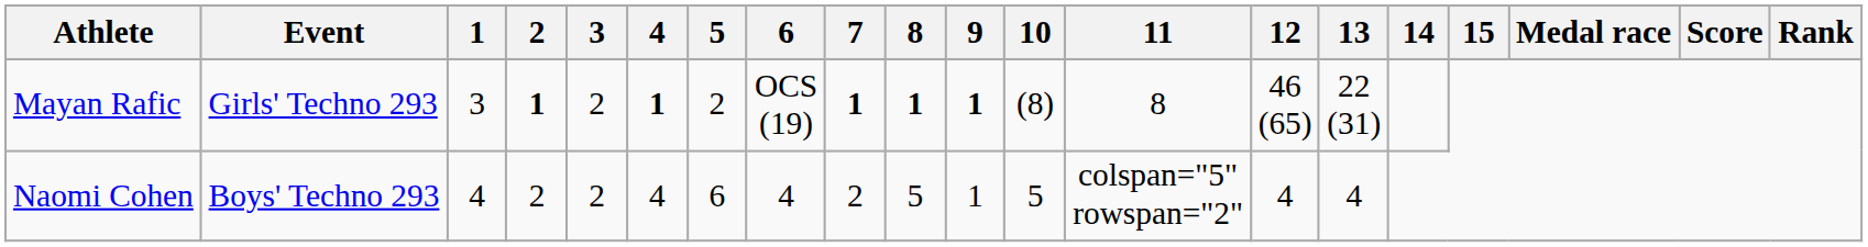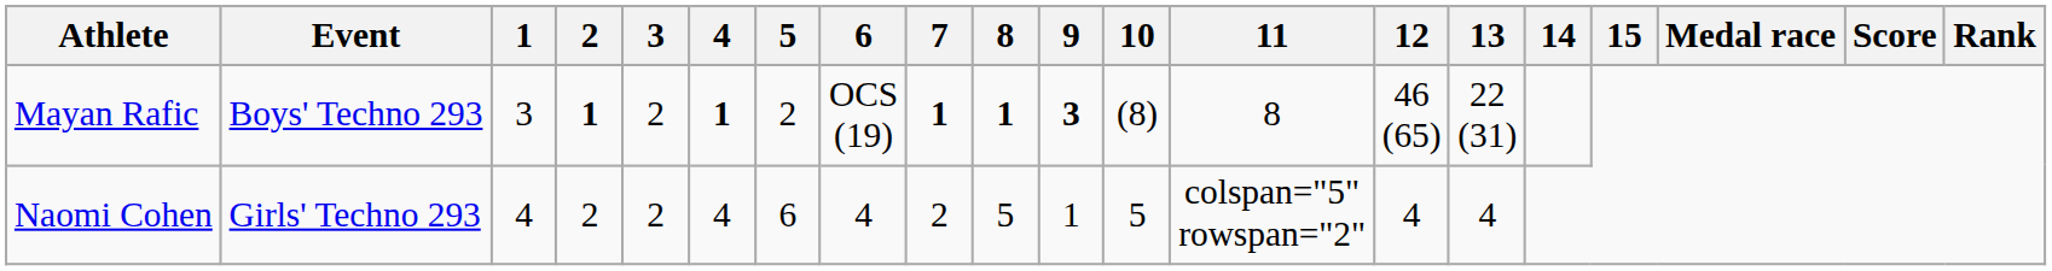Mayan Rafic | Event: Girls' Techno 293 -> Boys' Techno 293
Mayan Rafic | 9: 1 -> 3
Naomi Cohen | Event: Boys' Techno 293 -> Girls' Techno 293
